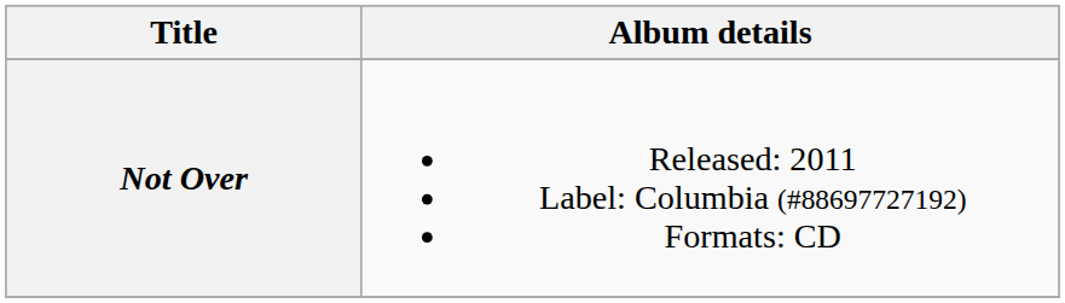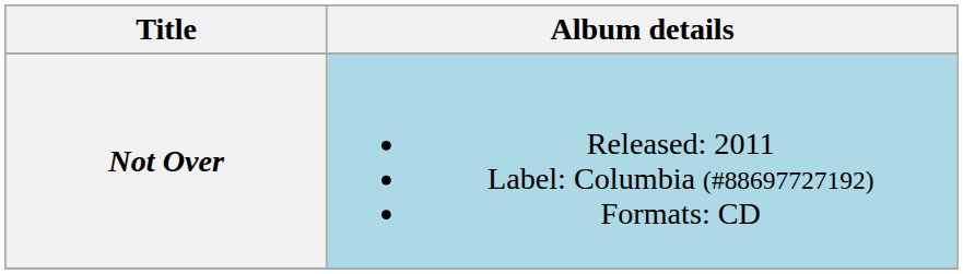Not Over | Album details: no background -> lightblue background
